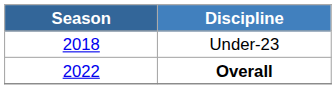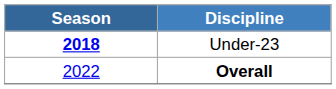Under-23 | Season: normal -> bold
